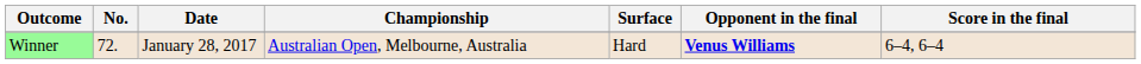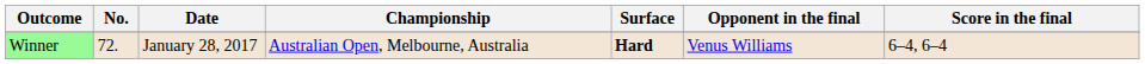Winner | Surface: normal -> bold
Winner | Opponent in the final: bold -> normal
